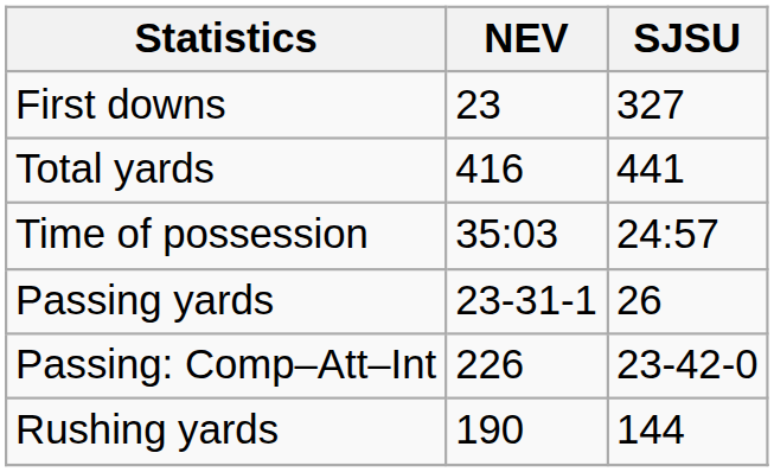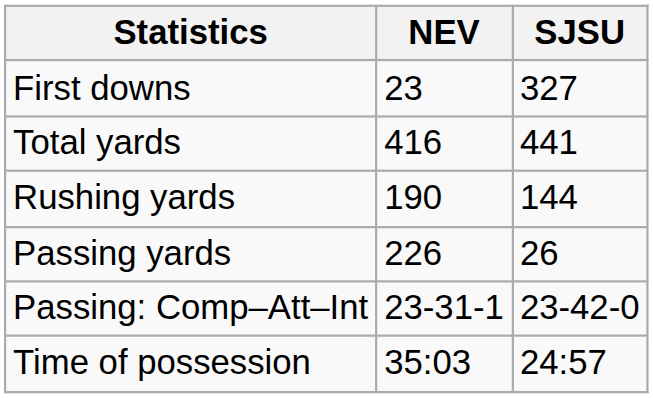rows swapped: Rushing yards <-> Time of possession
Passing yards | NEV: 23-31-1 -> 226
Passing: Comp–Att–Int | NEV: 226 -> 23-31-1
